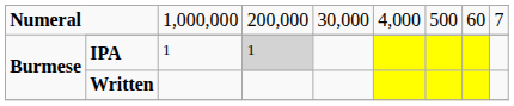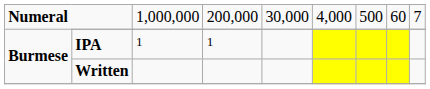IPA | column 4: lightgrey background -> no background
